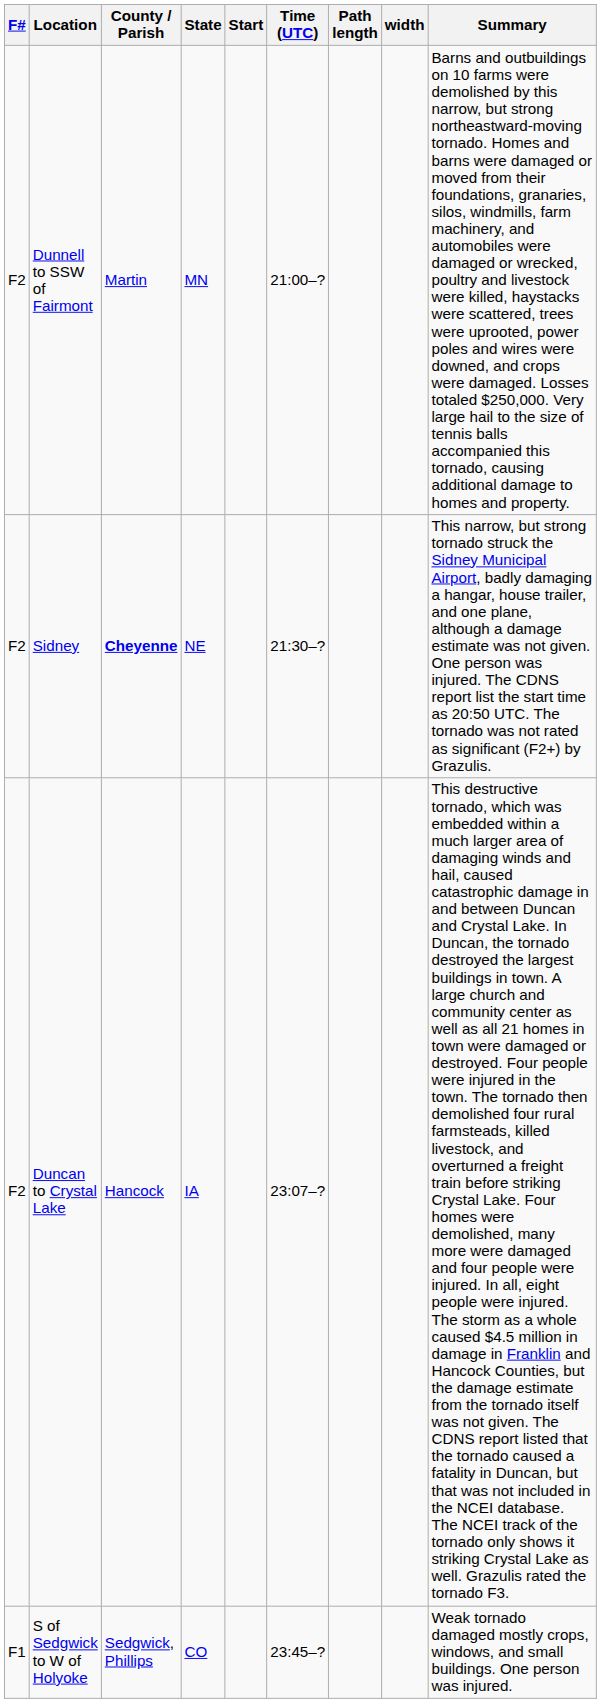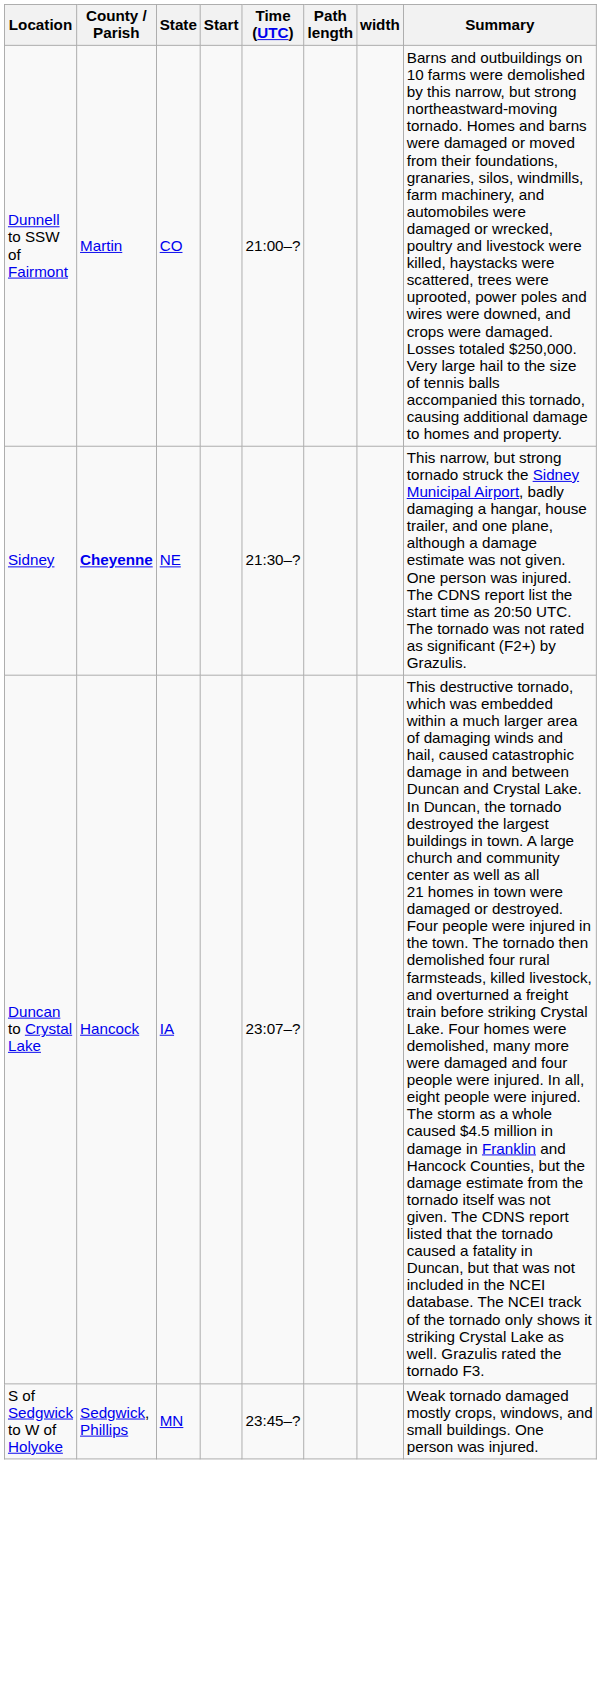- column: F# | F2 | F2 | F2 | F1
Dunnell to SSW of Fairmont | State: MN -> CO
S of Sedgwick to W of Holyoke | State: CO -> MN
